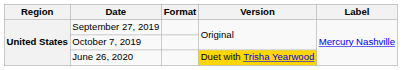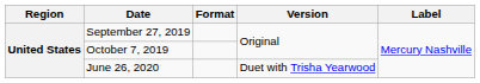June 26, 2020 | Version: gold background -> no background
